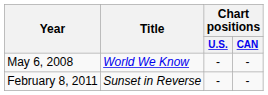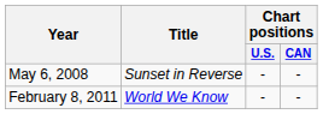May 6, 2008 | Title: World We Know -> Sunset in Reverse
February 8, 2011 | Title: Sunset in Reverse -> World We Know
